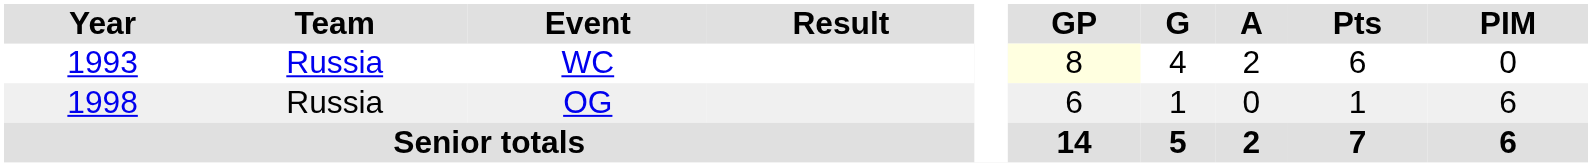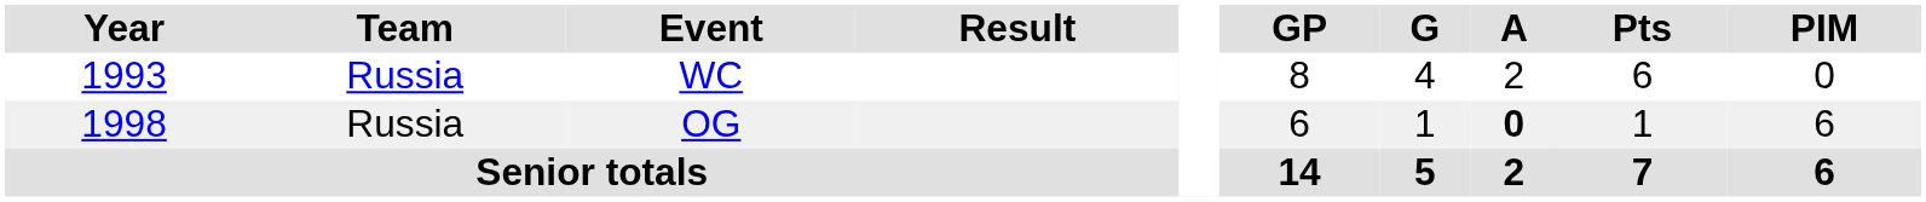WC | GP: lightyellow background -> no background
OG | A: normal -> bold
